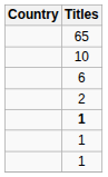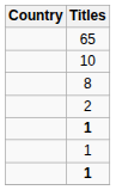row 4 | Titles: 6 -> 8
row 8 | Titles: normal -> bold
